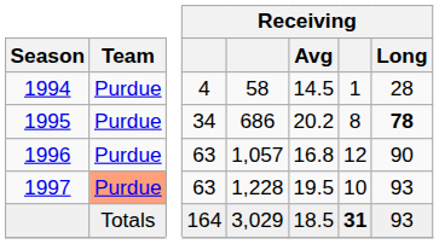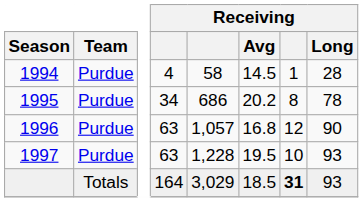1995 | Receiving / Long: bold -> normal
1997 | Team: lightsalmon background -> no background
